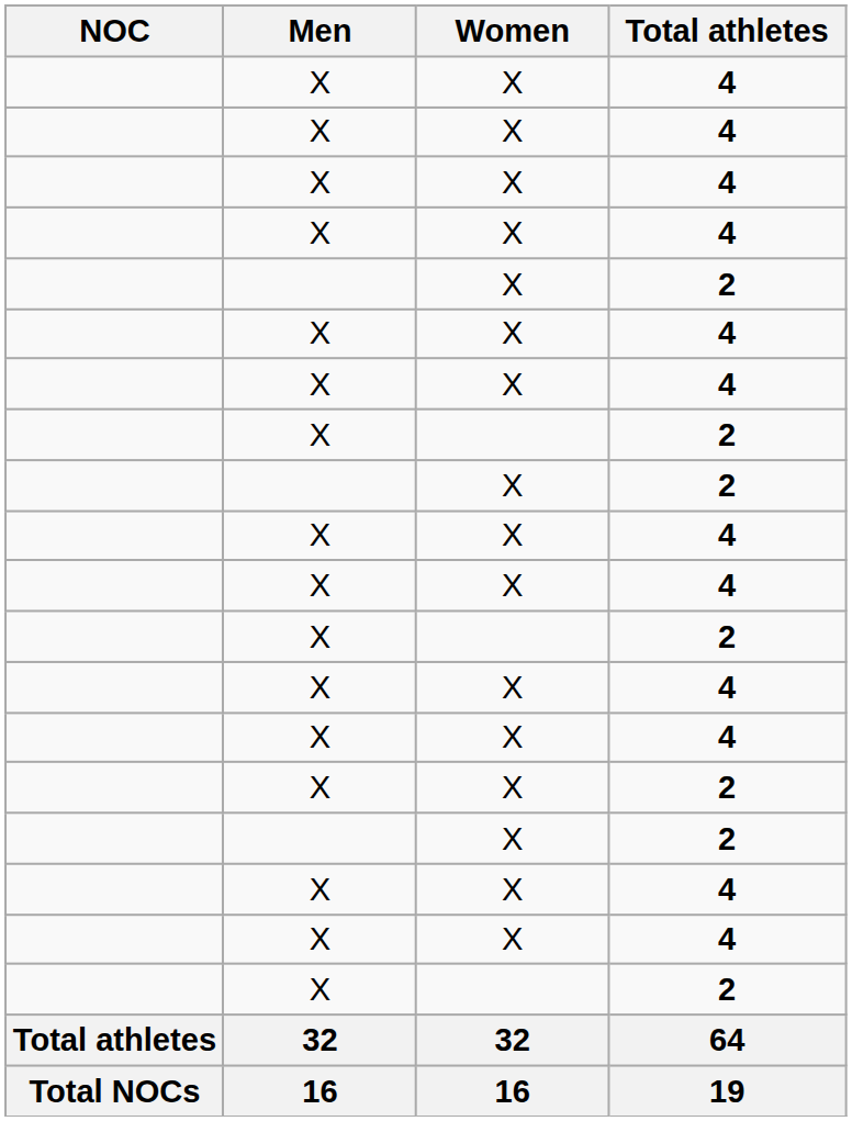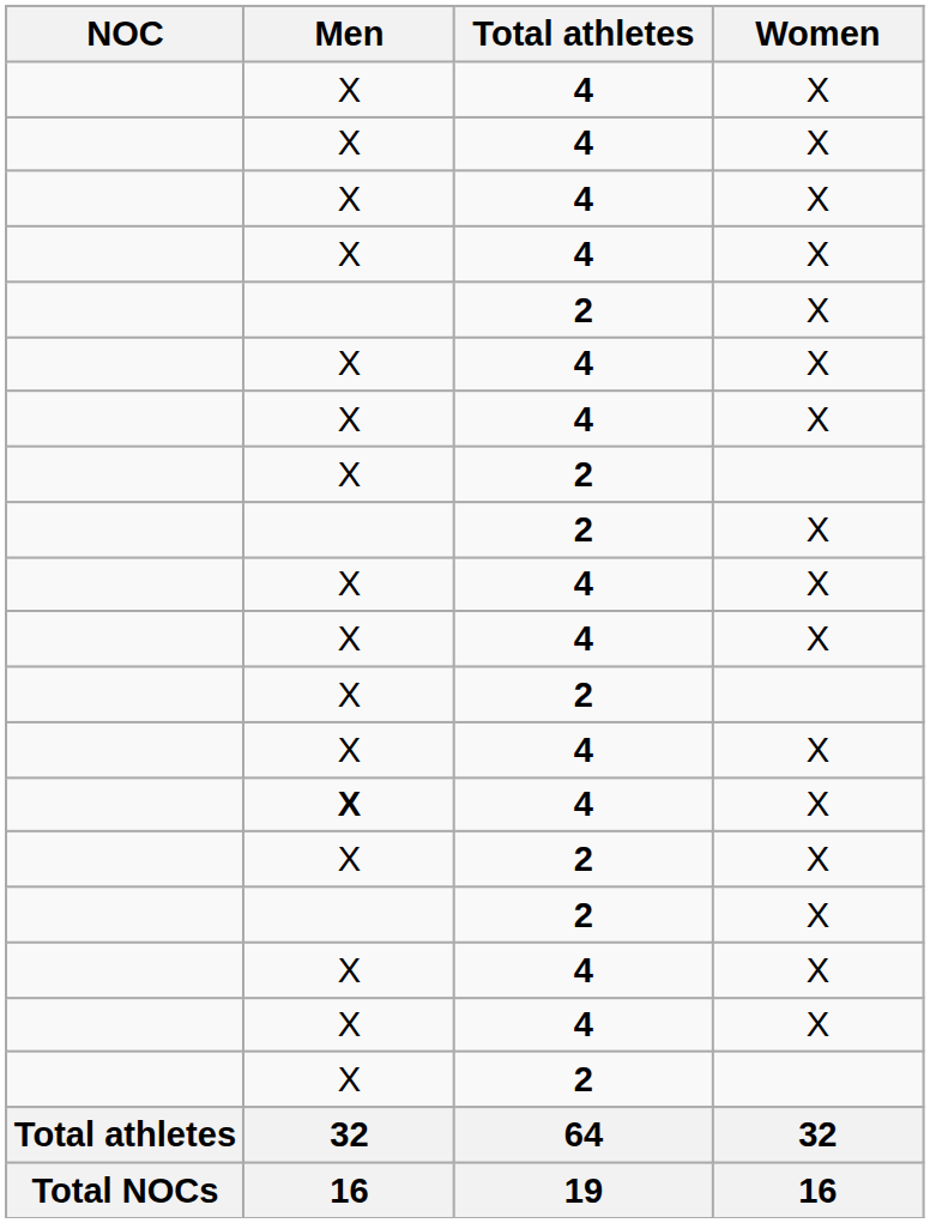columns swapped: Women <-> Total athletes
row 15 | Men: normal -> bold
